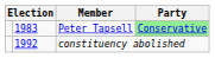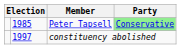Peter Tapsell | column 2: 1983 -> 1985
constituency abolished | column 2: 1992 -> 1997
